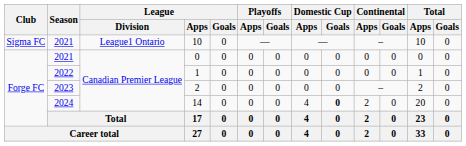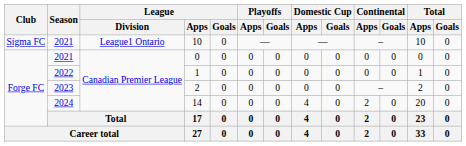14 | Domestic Cup / Goals: bold -> normal
